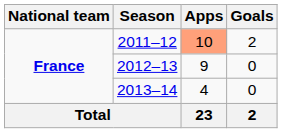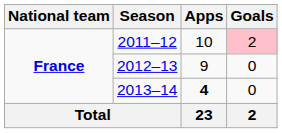2011–12 | Apps: lightsalmon background -> no background
2011–12 | Goals: no background -> pink background
2013–14 | Apps: normal -> bold
